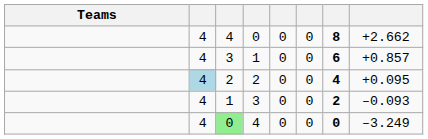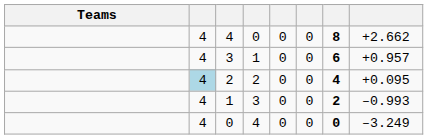row 3 | column 8: +0.857 -> +0.957
row 5 | column 8: –0.093 -> –0.993
row 6 | column 3: lightgreen background -> no background
